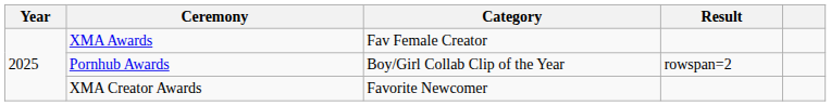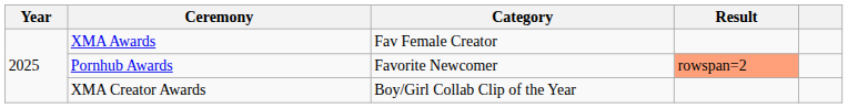Pornhub Awards | Category: Boy/Girl Collab Clip of the Year -> Favorite Newcomer
Pornhub Awards | Result: no background -> lightsalmon background
XMA Creator Awards | Category: Favorite Newcomer -> Boy/Girl Collab Clip of the Year
